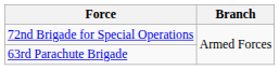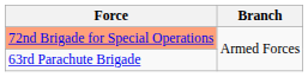72nd Brigade for Special Operations | Force: no background -> lightsalmon background
